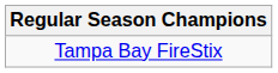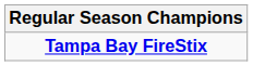row 2 | column 1: normal -> bold
